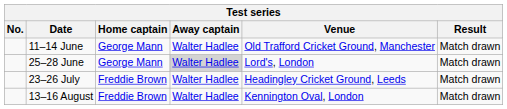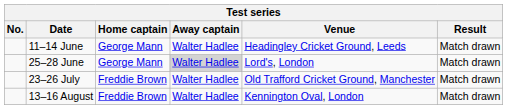11–14 June | Venue: Old Trafford Cricket Ground, Manchester -> Headingley Cricket Ground, Leeds
23–26 July | Venue: Headingley Cricket Ground, Leeds -> Old Trafford Cricket Ground, Manchester
